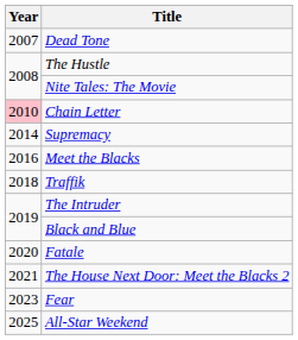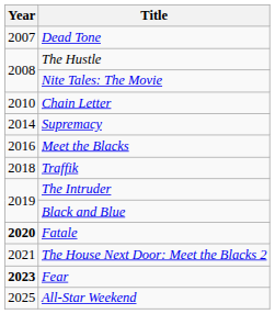Chain Letter | Year: pink background -> no background
Fatale | Year: normal -> bold
Fear | Year: normal -> bold
